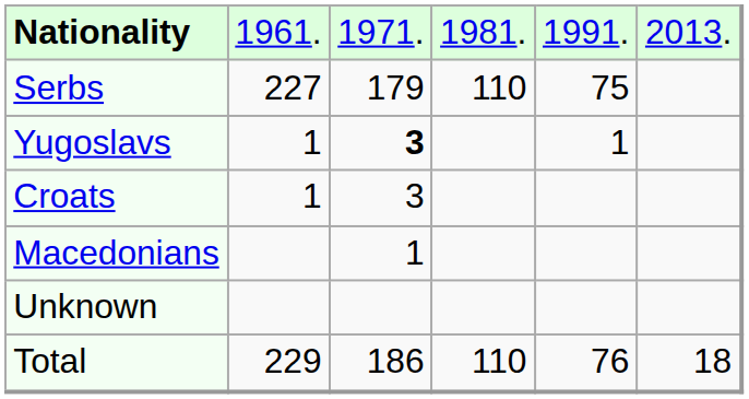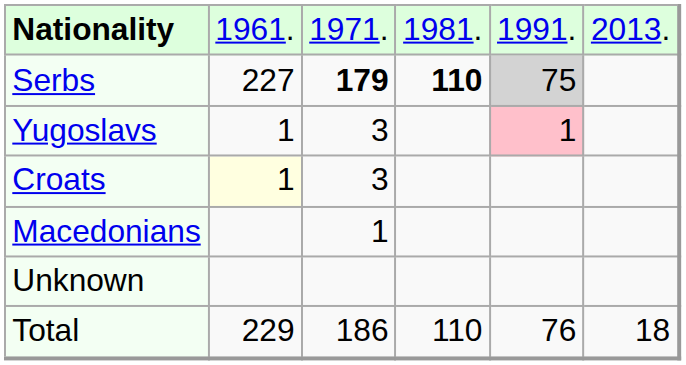Serbs | column 3: normal -> bold
Serbs | column 4: normal -> bold
Serbs | column 5: no background -> lightgrey background
Yugoslavs | column 3: bold -> normal
Yugoslavs | column 5: no background -> pink background
Croats | column 2: no background -> lightyellow background
